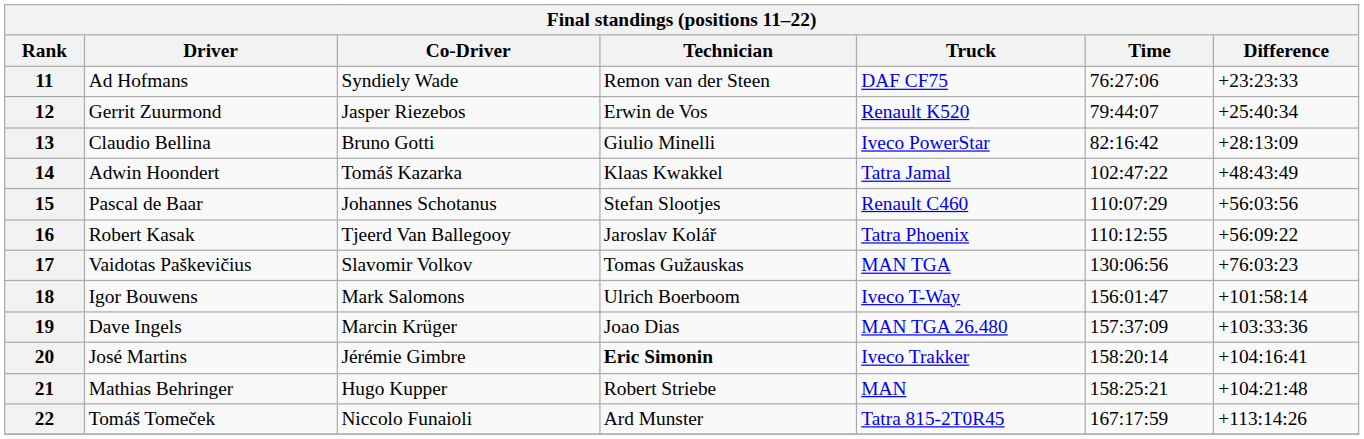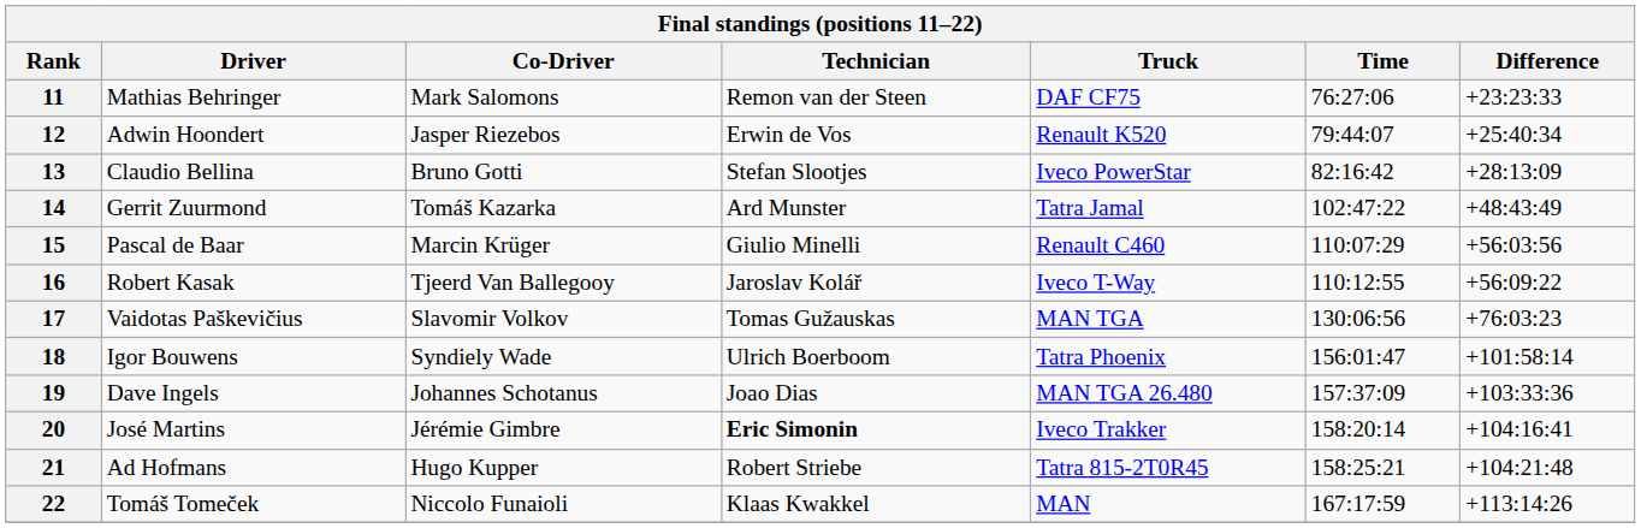11 | Driver: Ad Hofmans -> Mathias Behringer
11 | Co-Driver: Syndiely Wade -> Mark Salomons
12 | Driver: Gerrit Zuurmond -> Adwin Hoondert
13 | Technician: Giulio Minelli -> Stefan Slootjes
14 | Driver: Adwin Hoondert -> Gerrit Zuurmond
14 | Technician: Klaas Kwakkel -> Ard Munster
15 | Co-Driver: Johannes Schotanus -> Marcin Krüger
15 | Technician: Stefan Slootjes -> Giulio Minelli
16 | Truck: Tatra Phoenix -> Iveco T-Way
18 | Co-Driver: Mark Salomons -> Syndiely Wade
18 | Truck: Iveco T-Way -> Tatra Phoenix
19 | Co-Driver: Marcin Krüger -> Johannes Schotanus
21 | Driver: Mathias Behringer -> Ad Hofmans
21 | Truck: MAN -> Tatra 815-2T0R45
22 | Technician: Ard Munster -> Klaas Kwakkel
22 | Truck: Tatra 815-2T0R45 -> MAN
